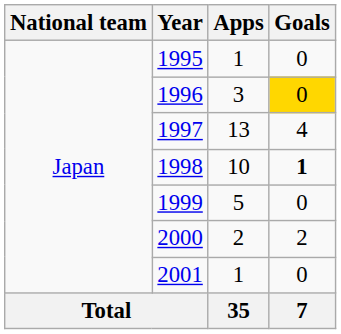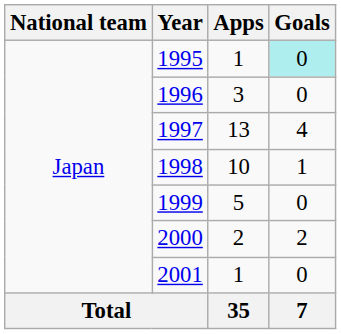1995 | Goals: no background -> paleturquoise background
1996 | Goals: gold background -> no background
1998 | Goals: bold -> normal
